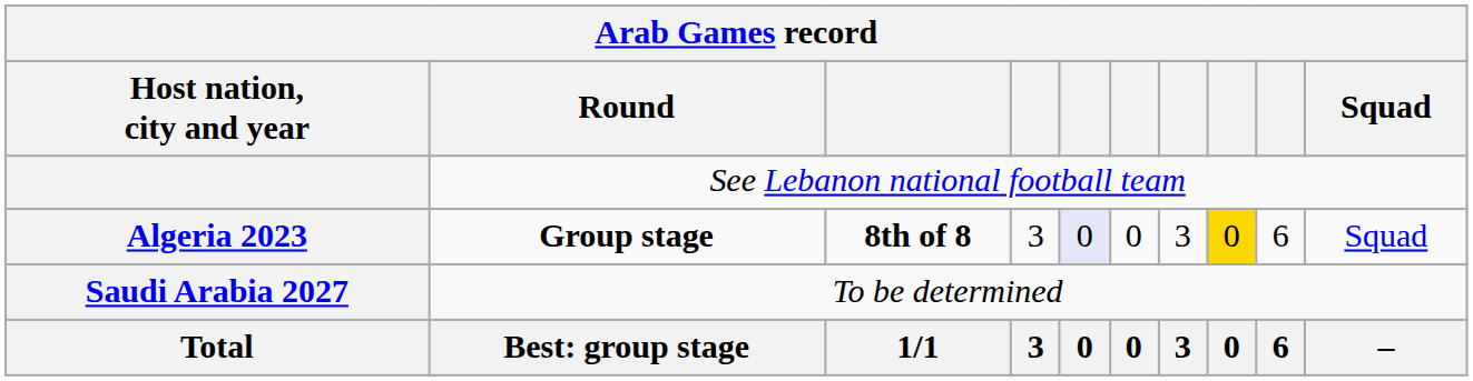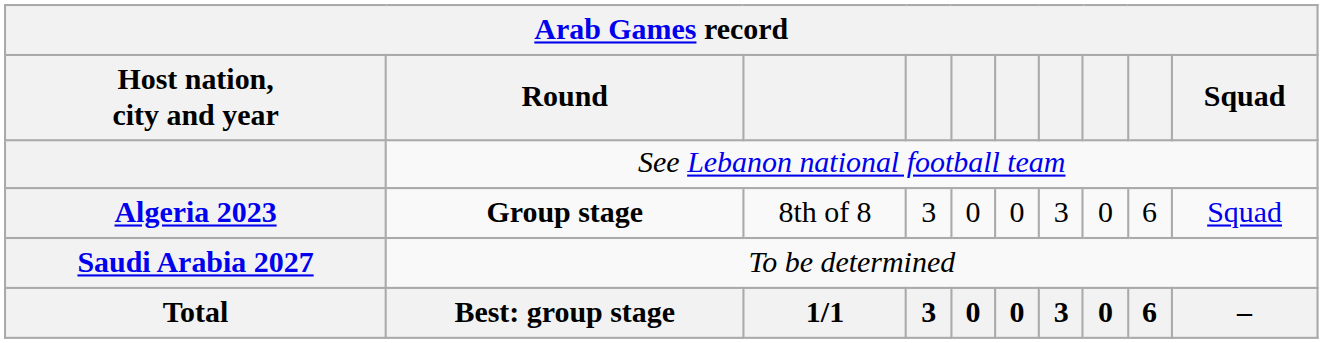Algeria 2023 | column 3: bold -> normal
Algeria 2023 | column 5: lavender background -> no background
Algeria 2023 | column 8: gold background -> no background
